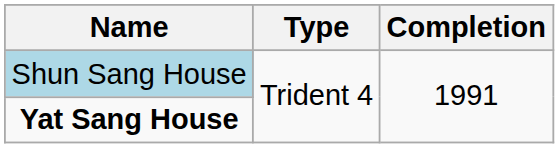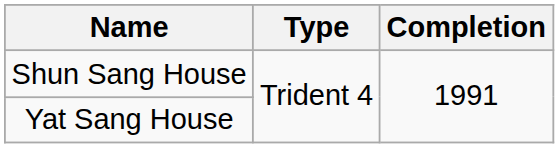Shun Sang House | Name: lightblue background -> no background
Yat Sang House | Name: bold -> normal
